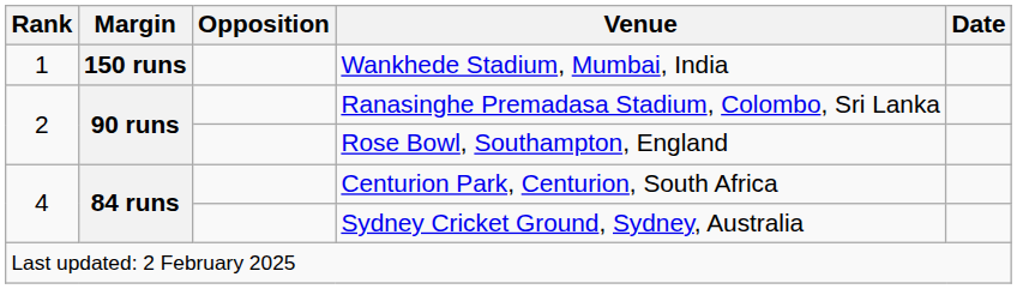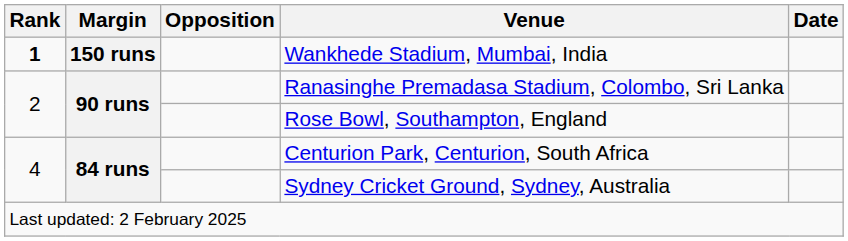Wankhede Stadium, Mumbai, India | Rank: normal -> bold
